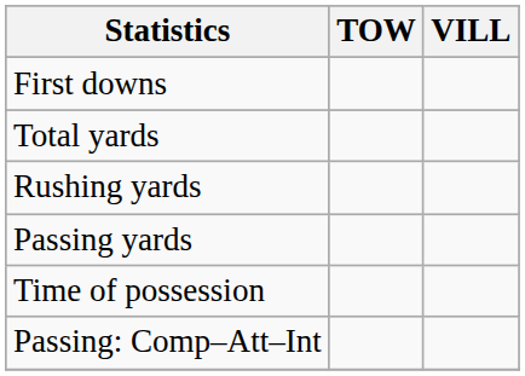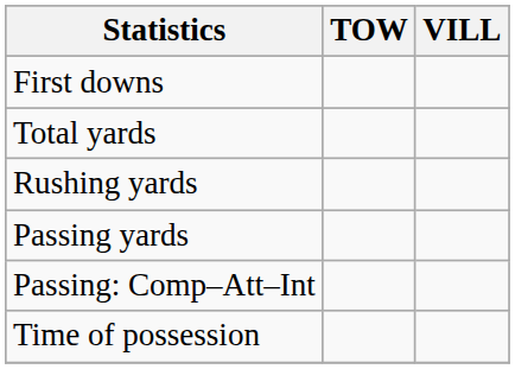rows swapped: Passing: Comp–Att–Int <-> Time of possession
